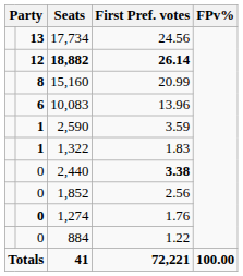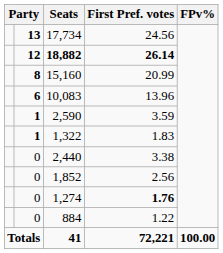2,440 | First Pref. votes: bold -> normal
1,274 | column 2: bold -> normal
1,274 | First Pref. votes: normal -> bold
